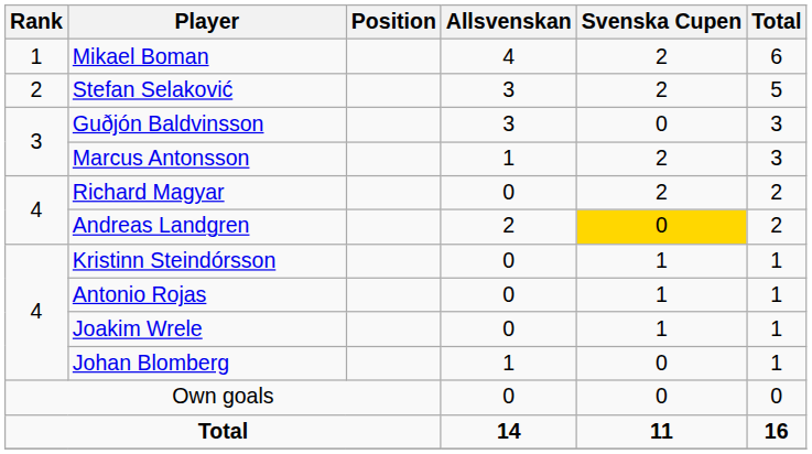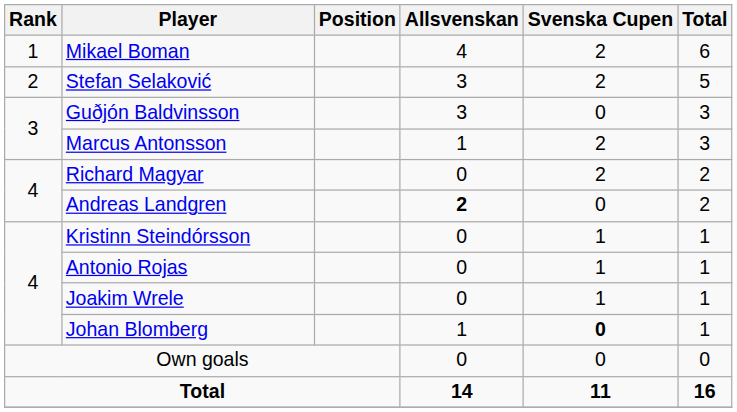Andreas Landgren | Allsvenskan: normal -> bold
Andreas Landgren | Svenska Cupen: gold background -> no background
Johan Blomberg | Svenska Cupen: normal -> bold
